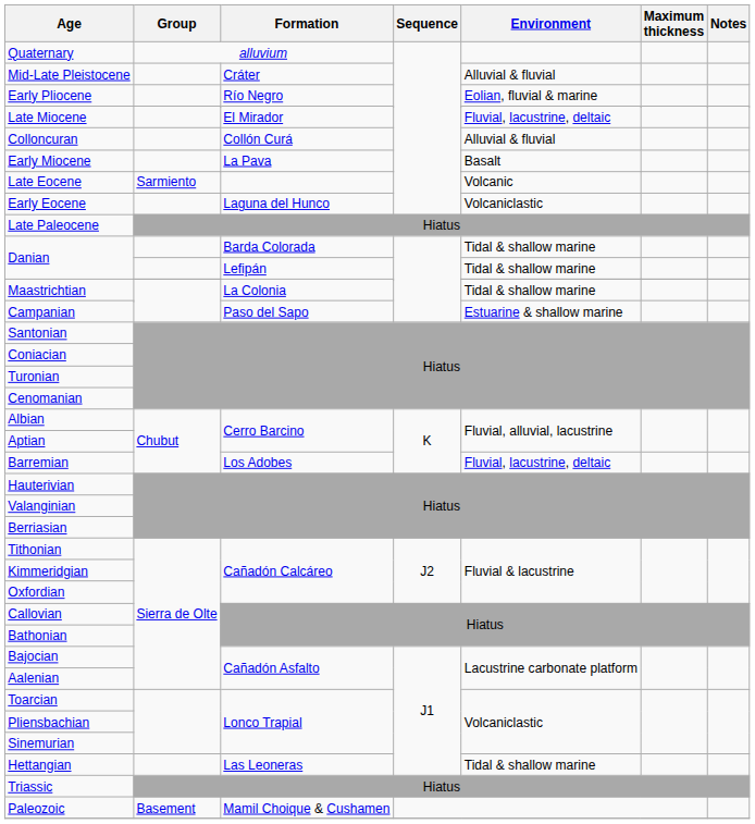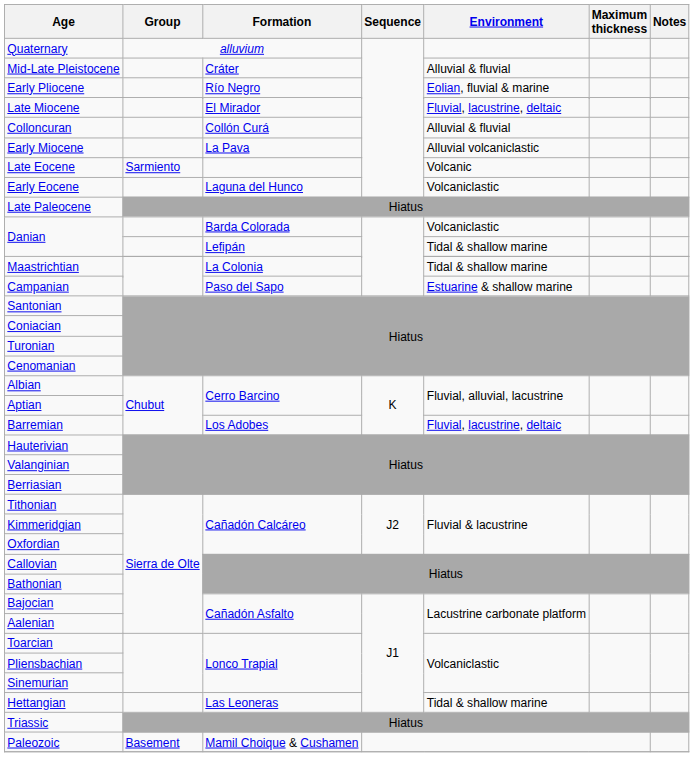Early Miocene / La Pava | Environment: Basalt -> Alluvial volcaniclastic
Danian / Barda Colorada | Environment: Tidal & shallow marine -> Volcaniclastic
